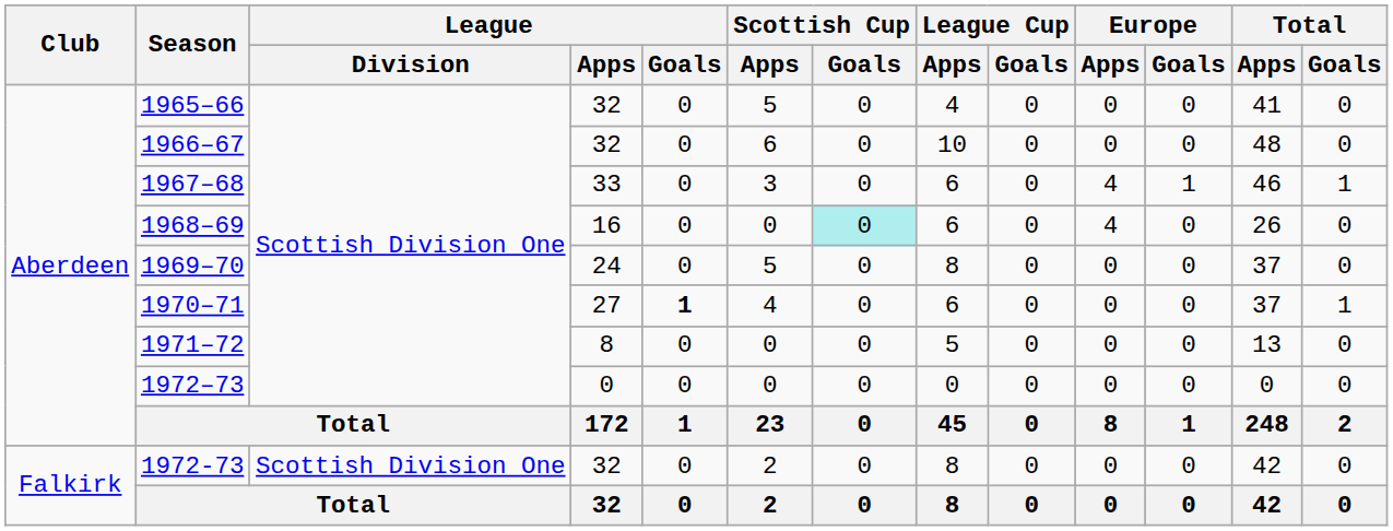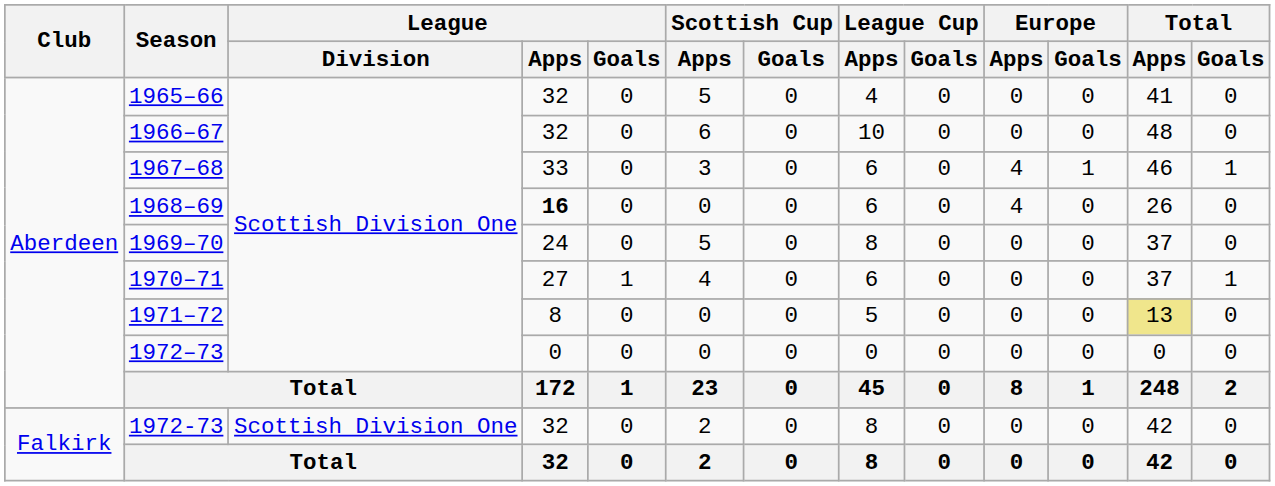1968–69 | League / Apps: normal -> bold
1968–69 | Scottish Cup / Goals: paleturquoise background -> no background
1970–71 | League / Goals: bold -> normal
1971–72 | Total / Apps: no background -> khaki background
